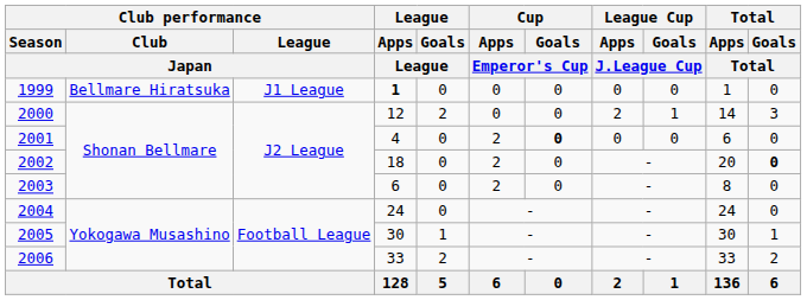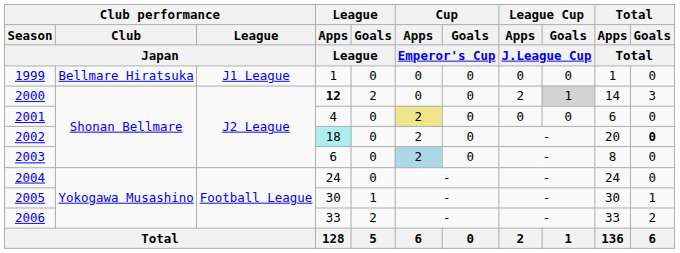1999 | League / Apps / League: bold -> normal
2000 | League / Apps / League: normal -> bold
2000 | League Cup / Goals / J.League Cup: no background -> lightgrey background
2001 | Cup / Apps / Emperor's Cup: no background -> khaki background
2001 | Cup / Goals / Emperor's Cup: bold -> normal
2002 | League / Apps / League: no background -> paleturquoise background
2003 | Cup / Apps / Emperor's Cup: no background -> lightblue background
